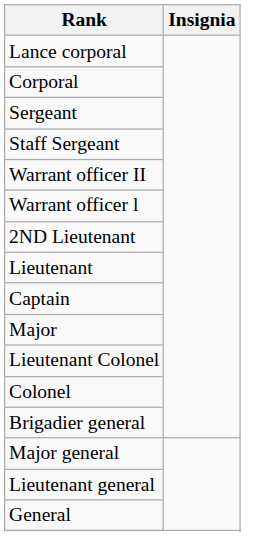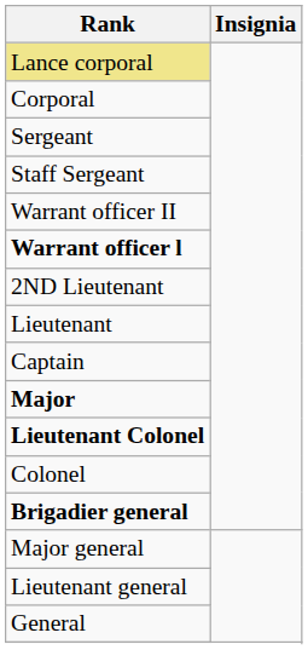Lance corporal | Rank: no background -> khaki background
Warrant officer l | Rank: normal -> bold
Major | Rank: normal -> bold
Lieutenant Colonel | Rank: normal -> bold
Brigadier general | Rank: normal -> bold
